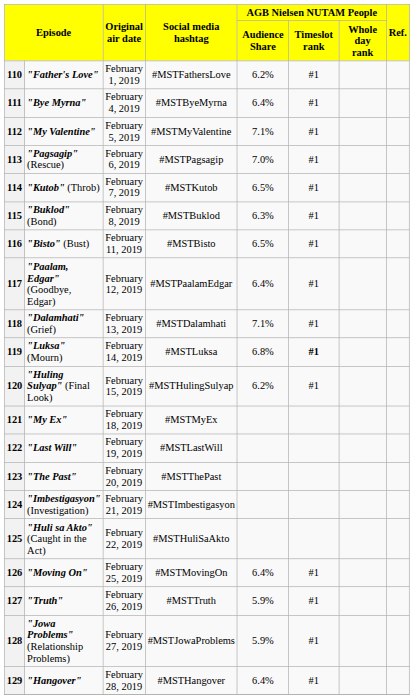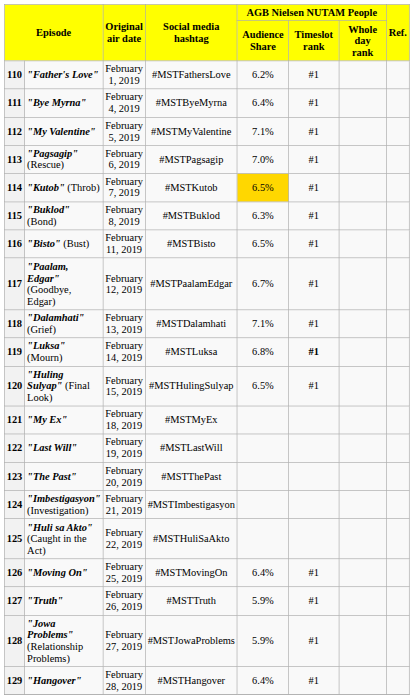114 | AGB Nielsen NUTAM People / Audience Share: no background -> gold background
117 | AGB Nielsen NUTAM People / Audience Share: 6.4% -> 6.7%
120 | AGB Nielsen NUTAM People / Audience Share: 6.2% -> 6.5%
